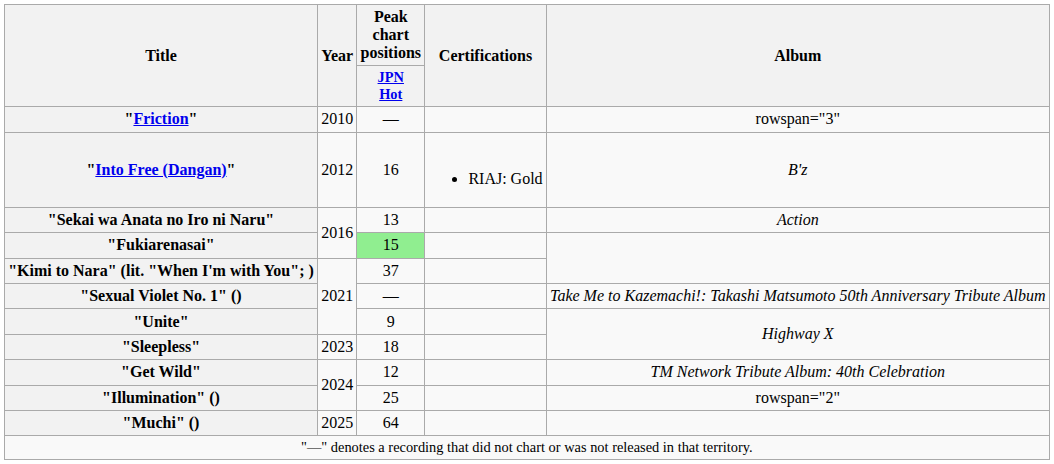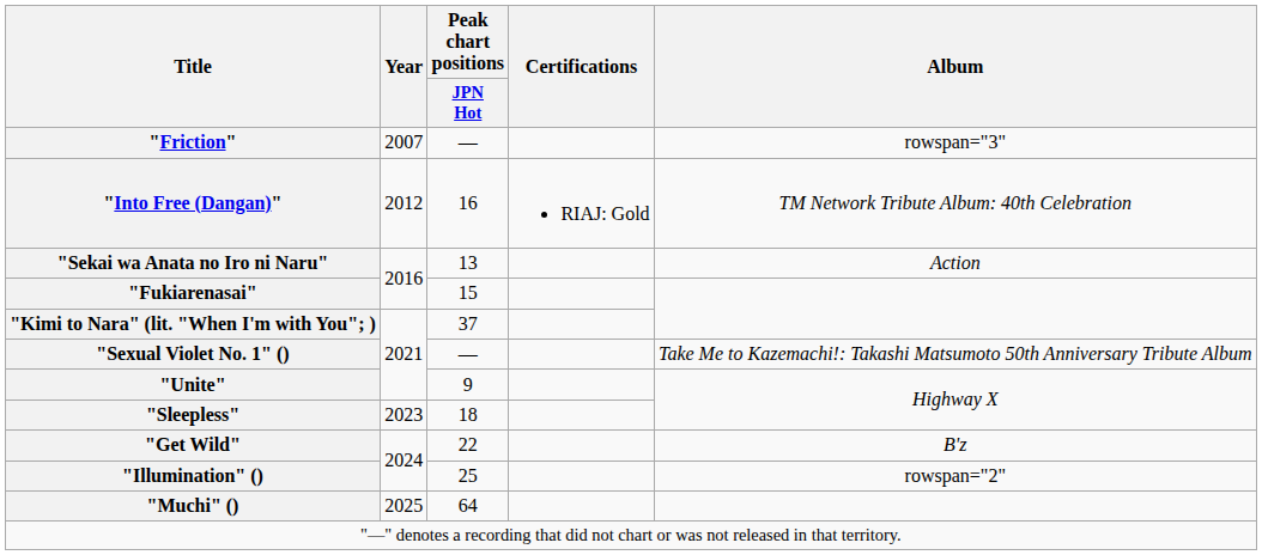"Friction" | Year: 2010 -> 2007
"Into Free (Dangan)" | Album: B'z -> TM Network Tribute Album: 40th Celebration
"Fukiarenasai" | Peak chart positions / JPN Hot: lightgreen background -> no background
"Get Wild" | Peak chart positions / JPN Hot: 12 -> 22
"Get Wild" | Album: TM Network Tribute Album: 40th Celebration -> B'z
